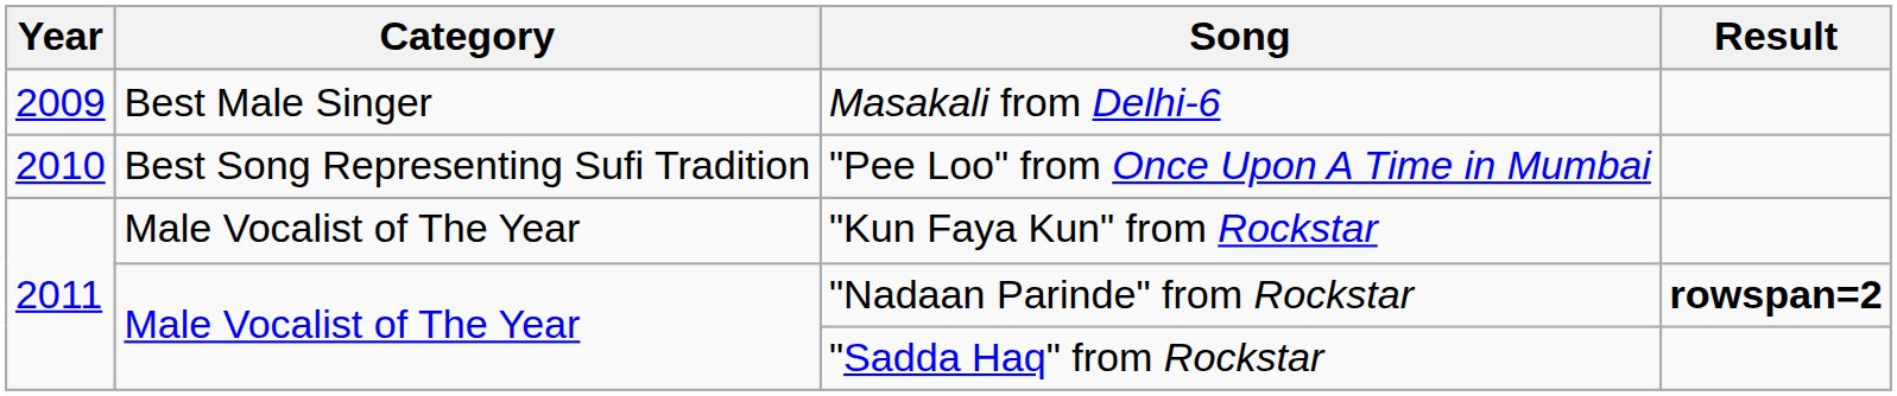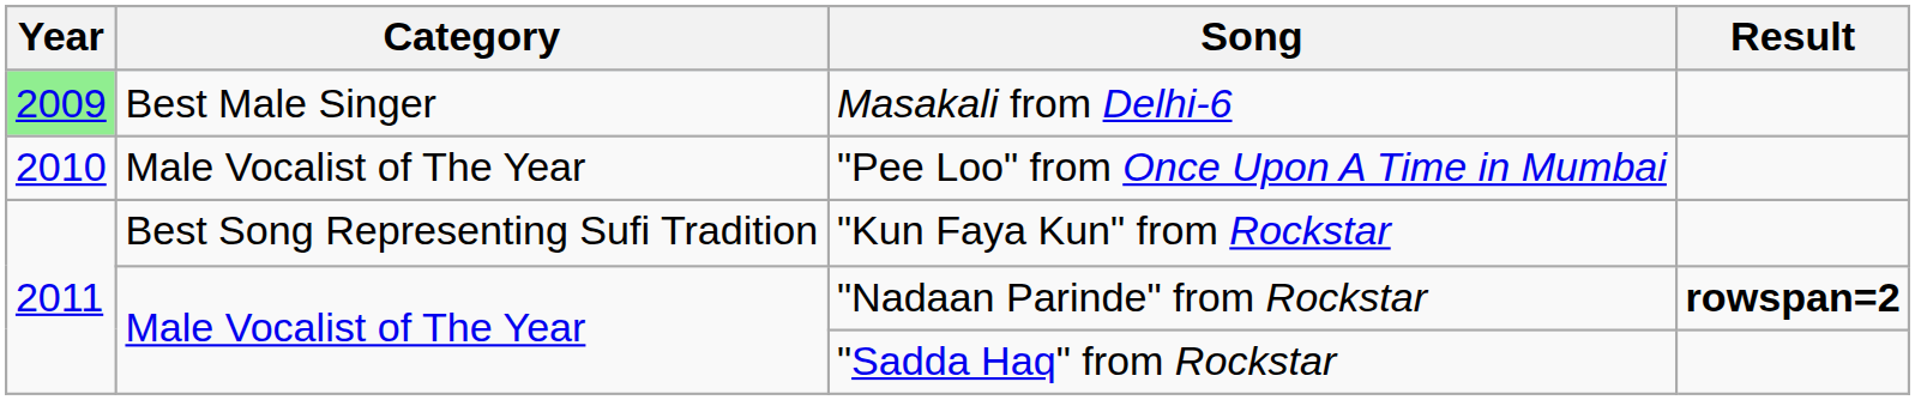Masakali from Delhi-6 | Year: no background -> lightgreen background
"Pee Loo" from Once Upon A Time in Mumbai | Category: Best Song Representing Sufi Tradition -> Male Vocalist of The Year
"Kun Faya Kun" from Rockstar | Category: Male Vocalist of The Year -> Best Song Representing Sufi Tradition
